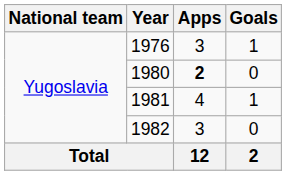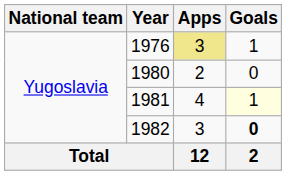1976 | Apps: no background -> khaki background
1980 | Apps: bold -> normal
1981 | Goals: no background -> lightyellow background
1982 | Goals: normal -> bold
